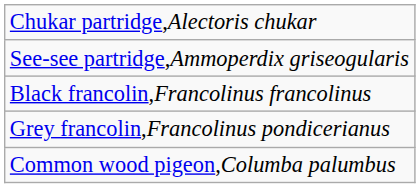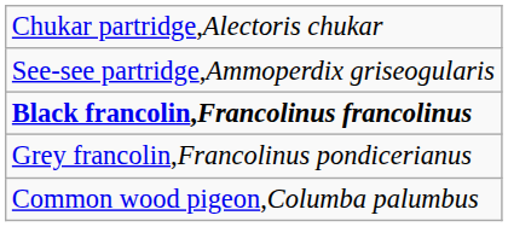row 3 | column 1: normal -> bold
